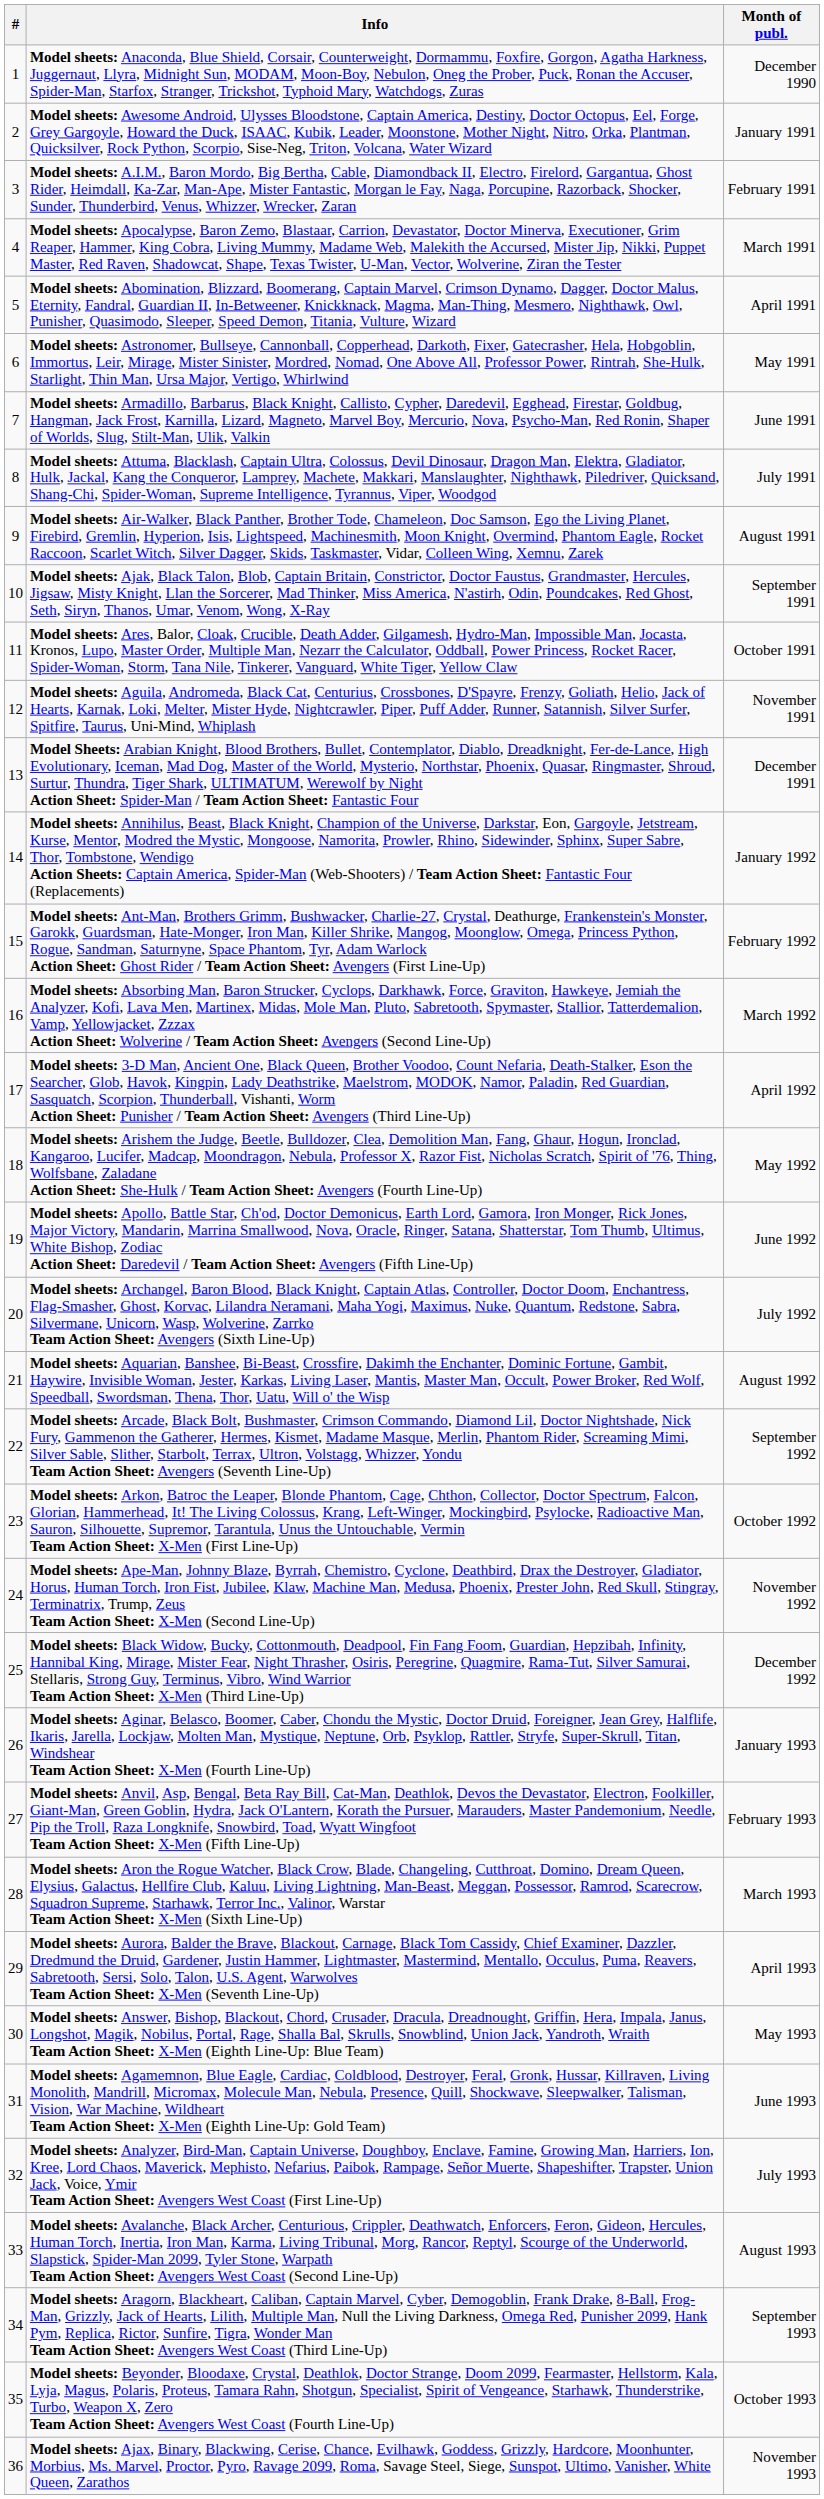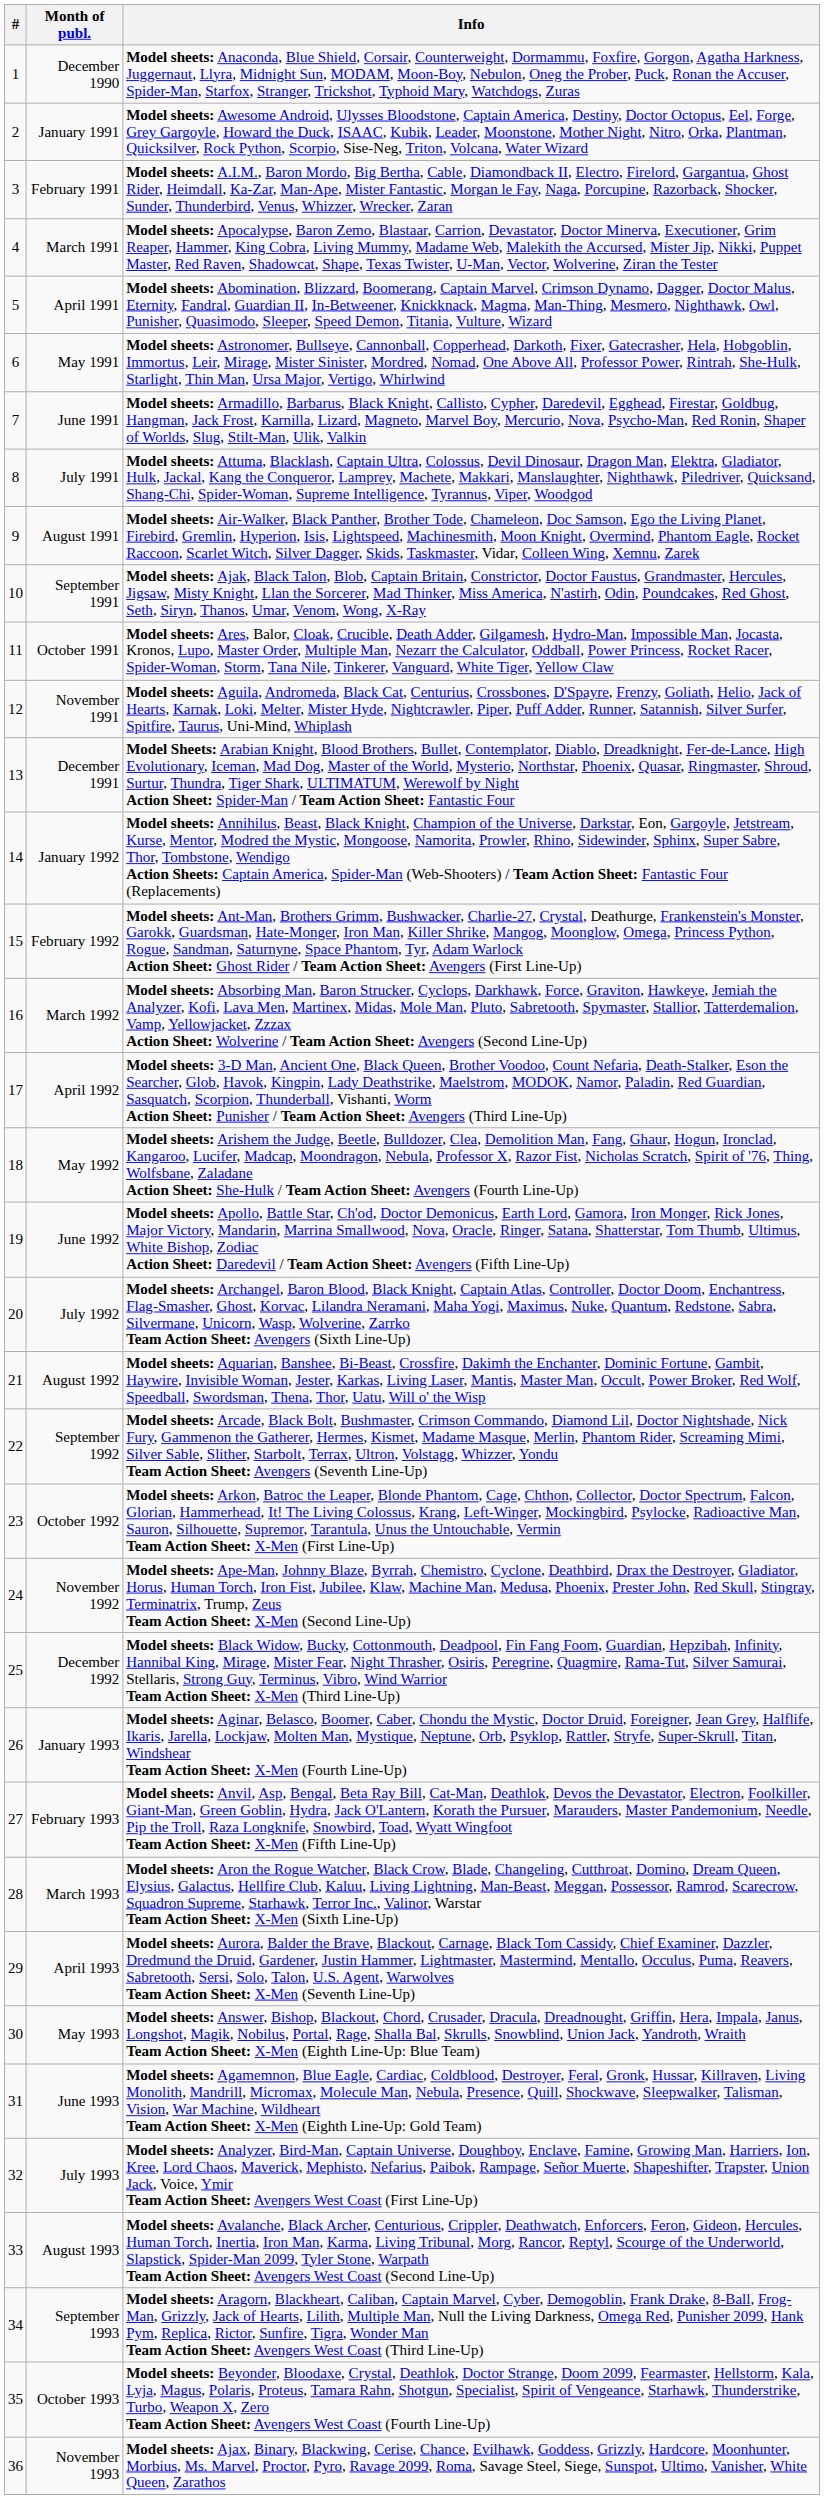columns swapped: Info <-> Month of publ.
